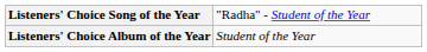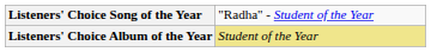Listeners' Choice Album of the Year | column 2: no background -> khaki background
